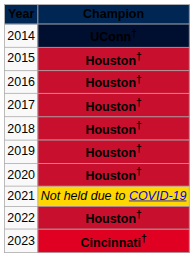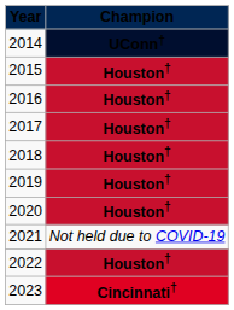2021 | Champion: gold background -> no background
